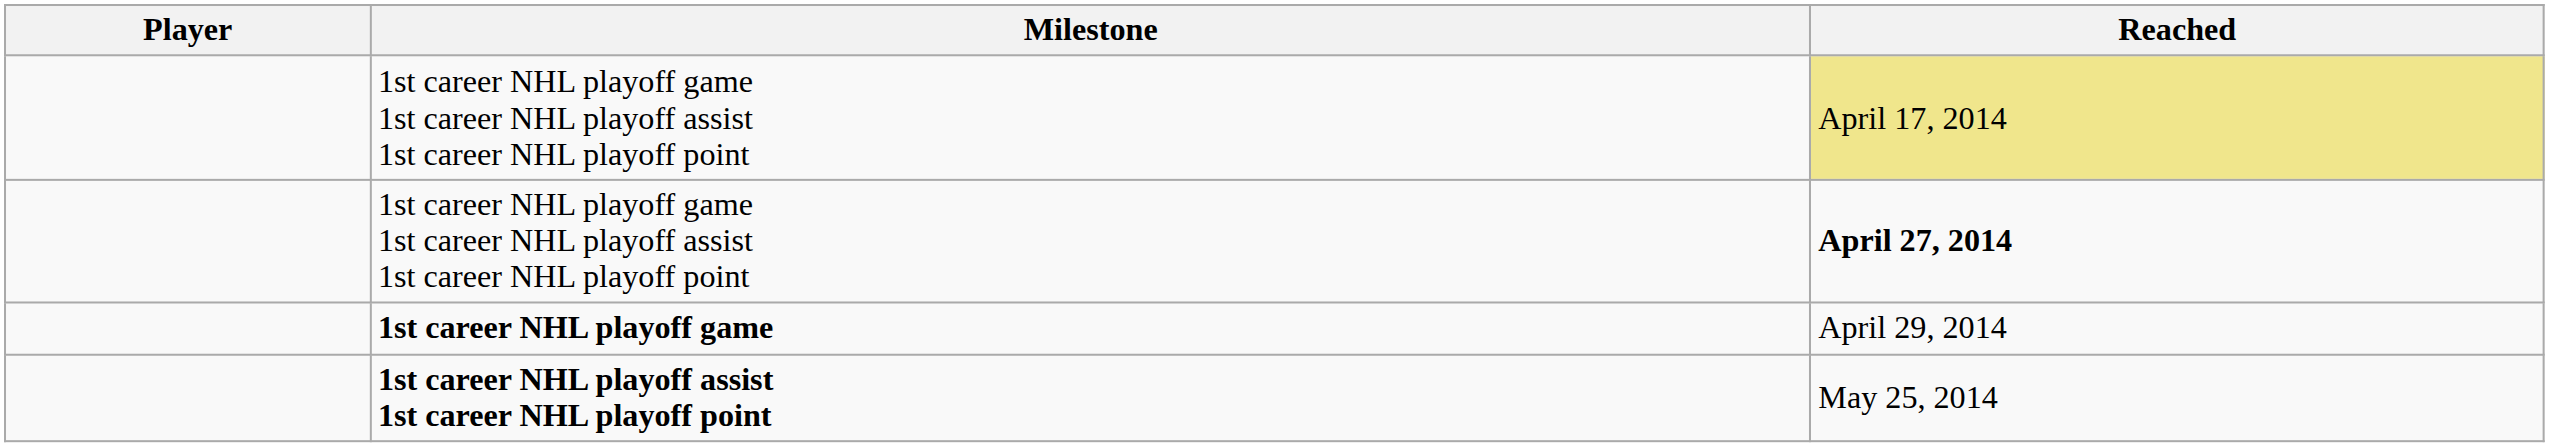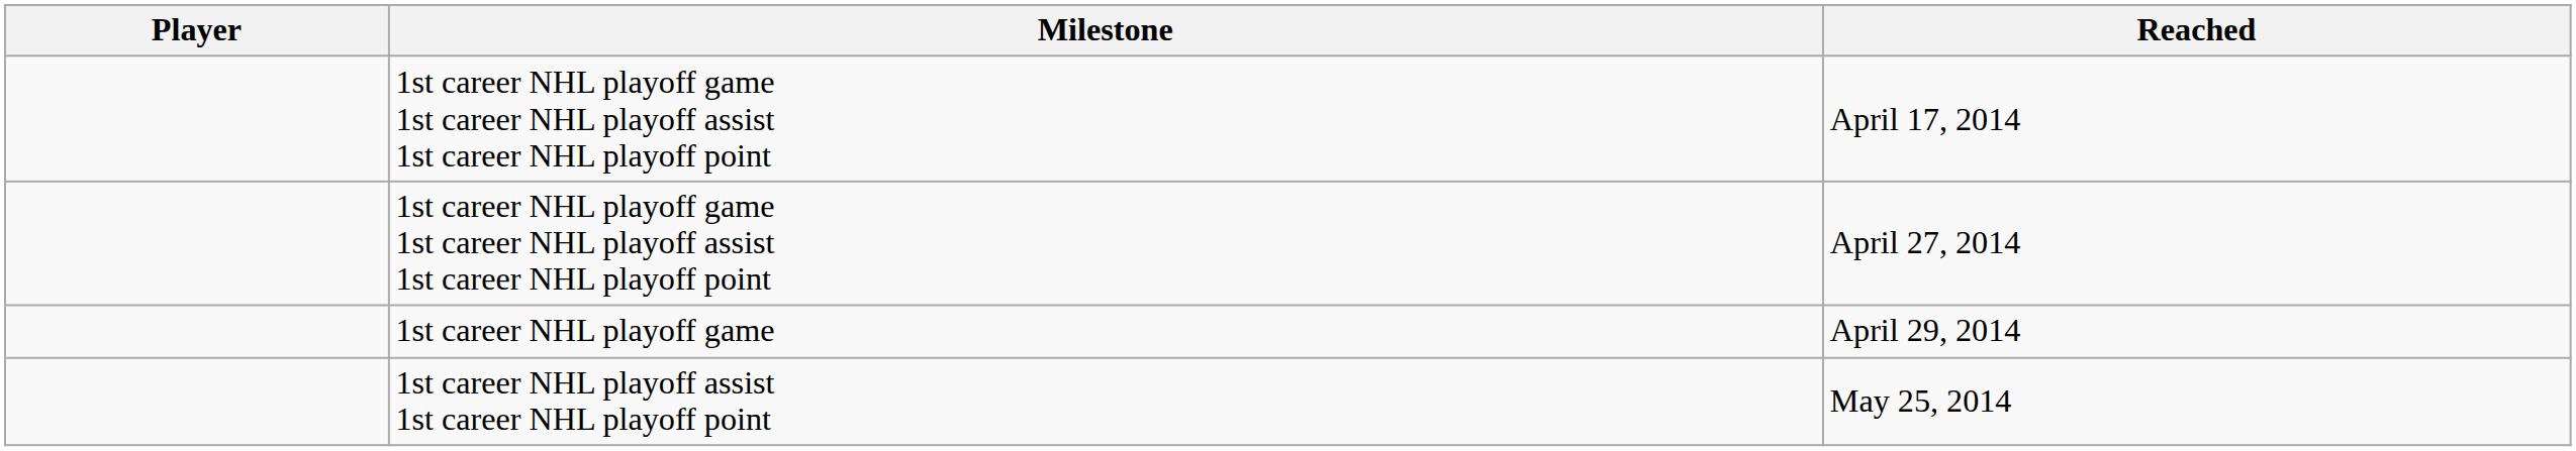row 2 | Reached: khaki background -> no background
row 3 | Reached: bold -> normal
row 4 | Milestone: bold -> normal
row 5 | Milestone: bold -> normal
